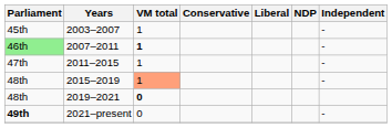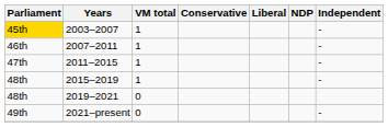2003–2007 | Parliament: no background -> gold background
2007–2011 | Parliament: lightgreen background -> no background
2007–2011 | VM total: bold -> normal
2015–2019 | VM total: lightsalmon background -> no background
2019–2021 | VM total: bold -> normal
2021–present | Parliament: bold -> normal
